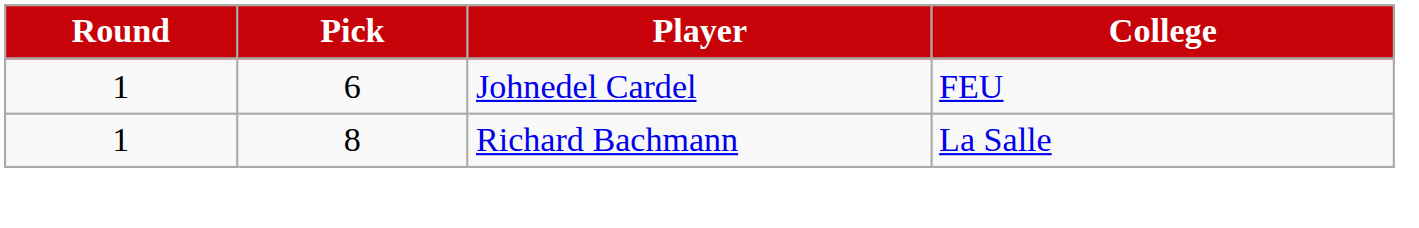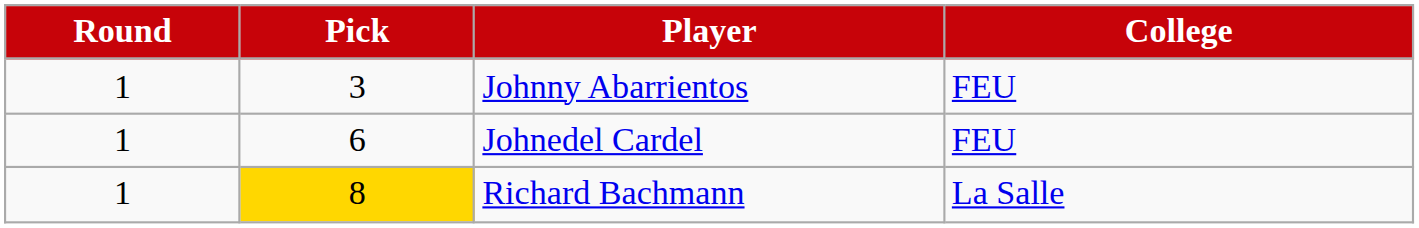+ row: 1 | 3 | Johnny Abarrientos | FEU
Richard Bachmann | Pick: no background -> gold background
